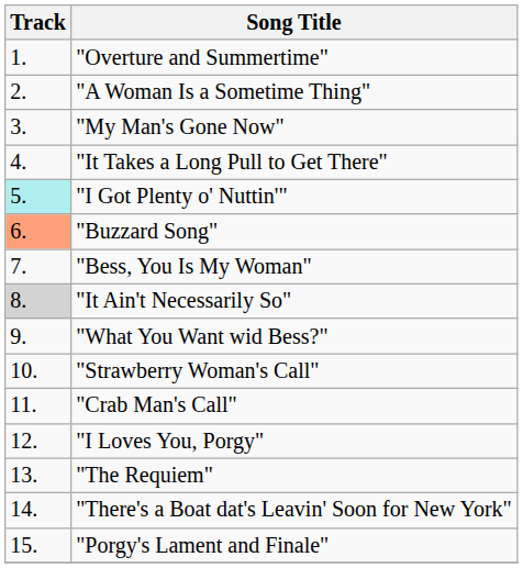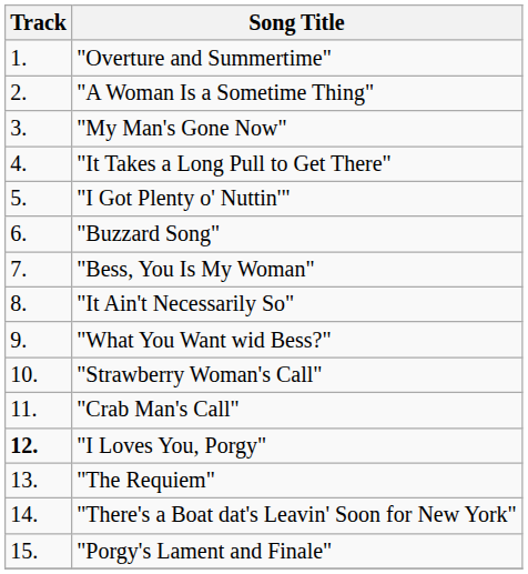"I Got Plenty o' Nuttin'" | Track: paleturquoise background -> no background
"Buzzard Song" | Track: lightsalmon background -> no background
"It Ain't Necessarily So" | Track: lightgrey background -> no background
"I Loves You, Porgy" | Track: normal -> bold
